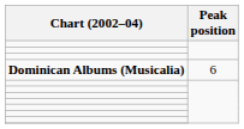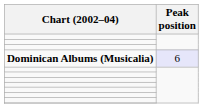row 5 | Peak position: no background -> lavender background
